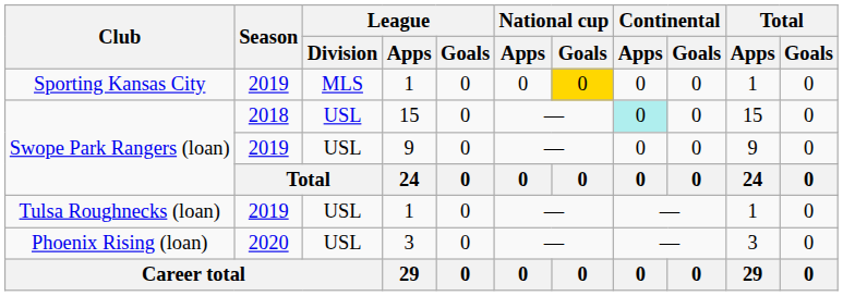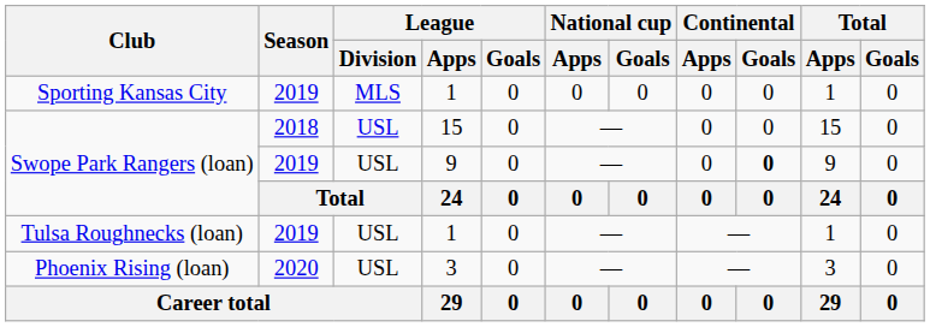Sporting Kansas City | National cup / Goals: gold background -> no background
Swope Park Rangers (loan) / 15 | Continental / Apps: paleturquoise background -> no background
Swope Park Rangers (loan) / 9 | Continental / Goals: normal -> bold
